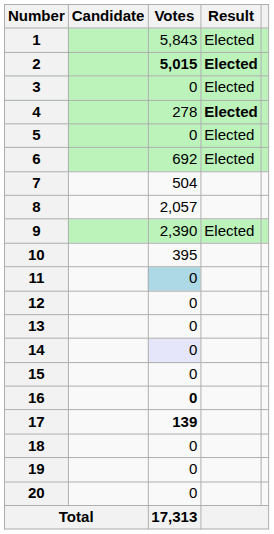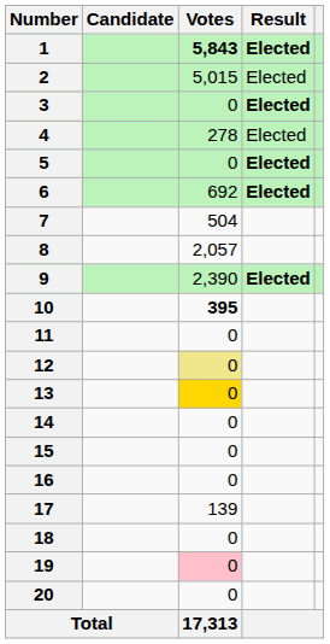1 | Votes: normal -> bold
1 | Result: normal -> bold
2 | Votes: bold -> normal
2 | Result: bold -> normal
3 | Result: normal -> bold
4 | Result: bold -> normal
5 | Result: normal -> bold
6 | Result: normal -> bold
9 | Result: normal -> bold
10 | Votes: normal -> bold
11 | Votes: lightblue background -> no background
12 | Votes: no background -> khaki background
13 | Votes: no background -> gold background
14 | Votes: lavender background -> no background
16 | Votes: bold -> normal
17 | Votes: bold -> normal
19 | Votes: no background -> pink background
